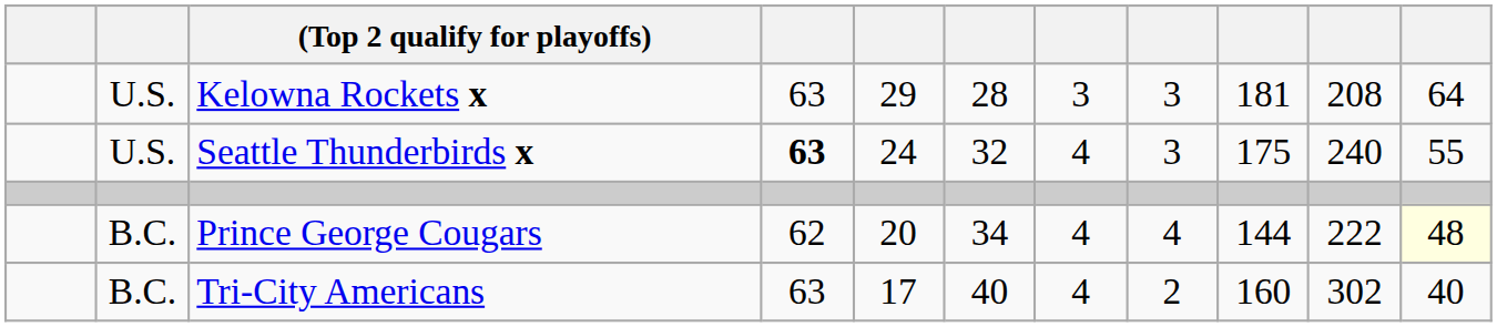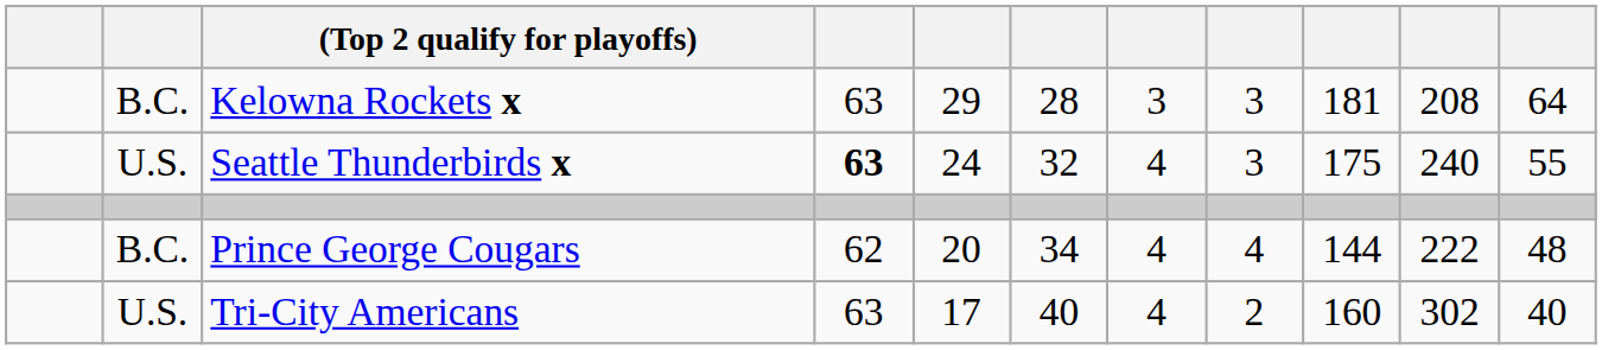Kelowna Rockets x | column 2: U.S. -> B.C.
Prince George Cougars | column 11: lightyellow background -> no background
Tri-City Americans | column 2: B.C. -> U.S.
